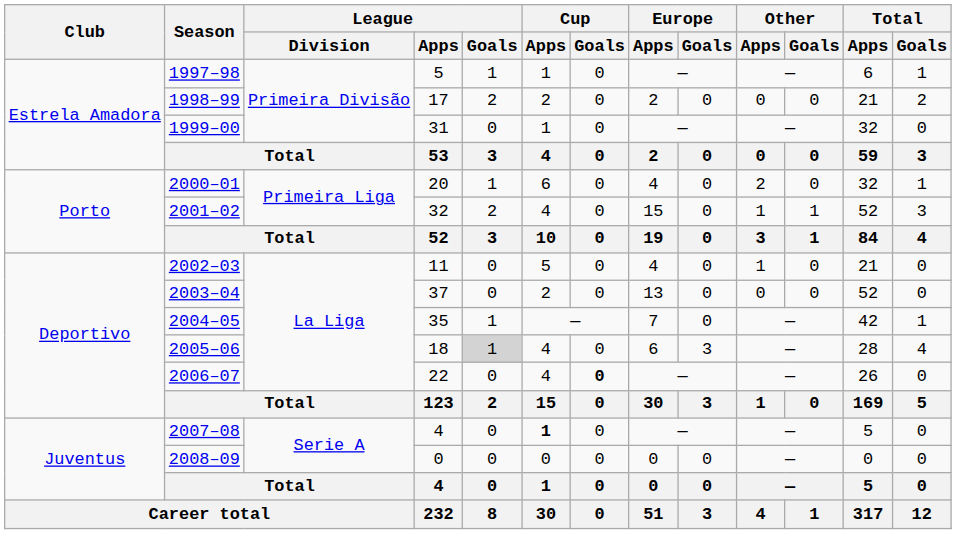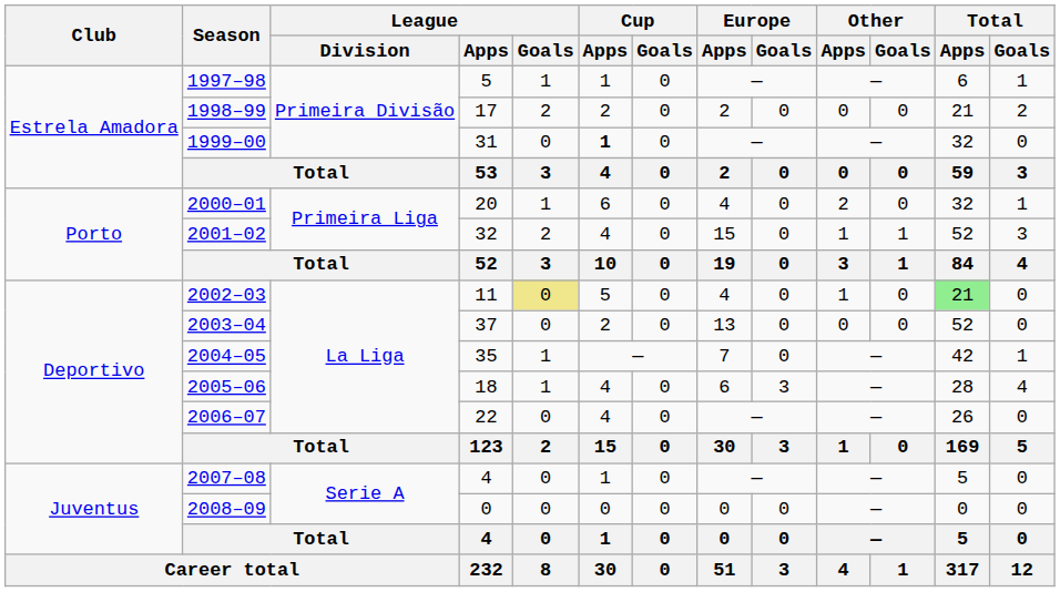1999–00 | Cup / Apps: normal -> bold
2002–03 | League / Goals: no background -> khaki background
2002–03 | Total / Apps: no background -> lightgreen background
2005–06 | League / Goals: lightgrey background -> no background
2006–07 | Cup / Goals: bold -> normal
2007–08 | Cup / Apps: bold -> normal
